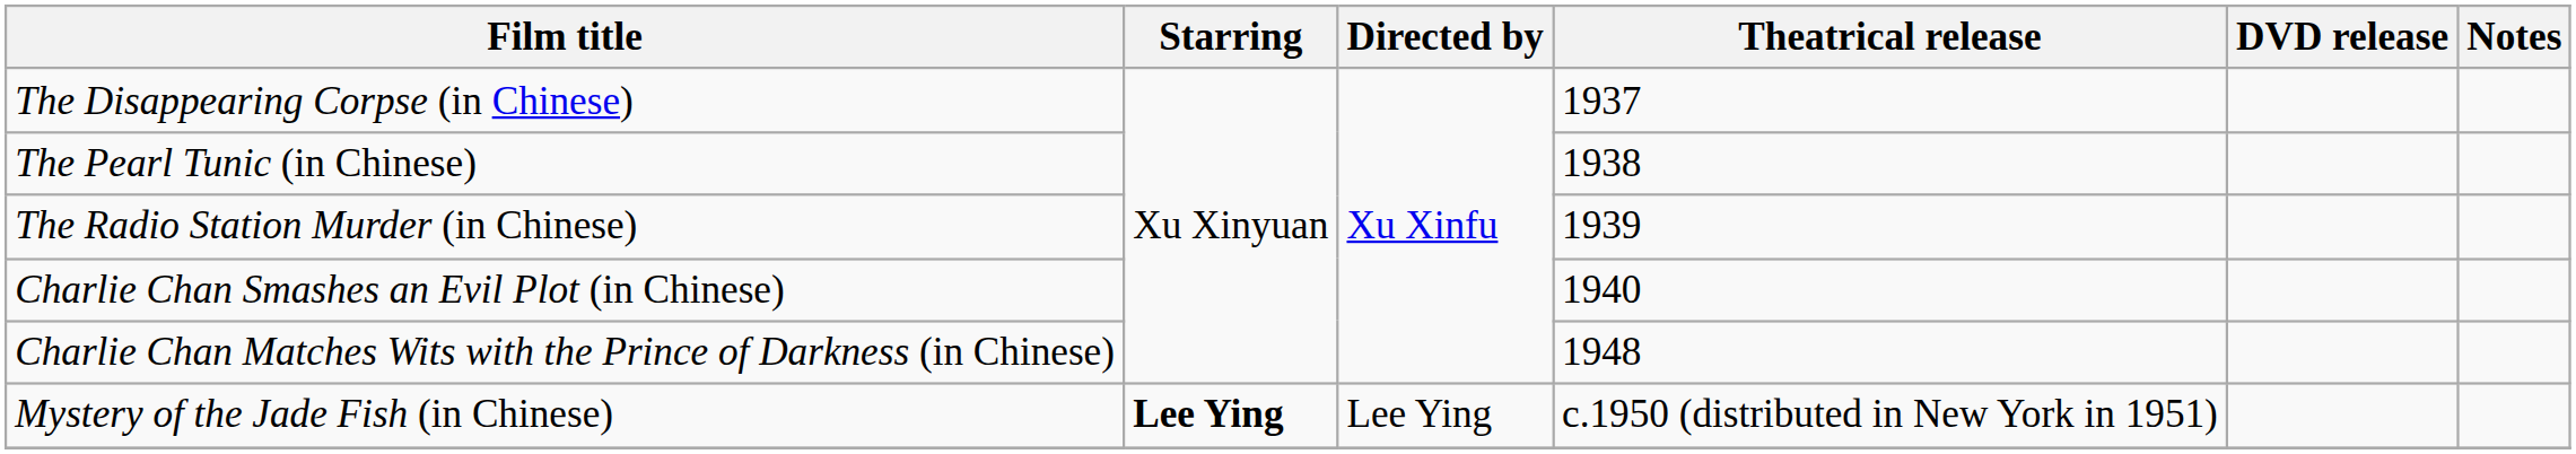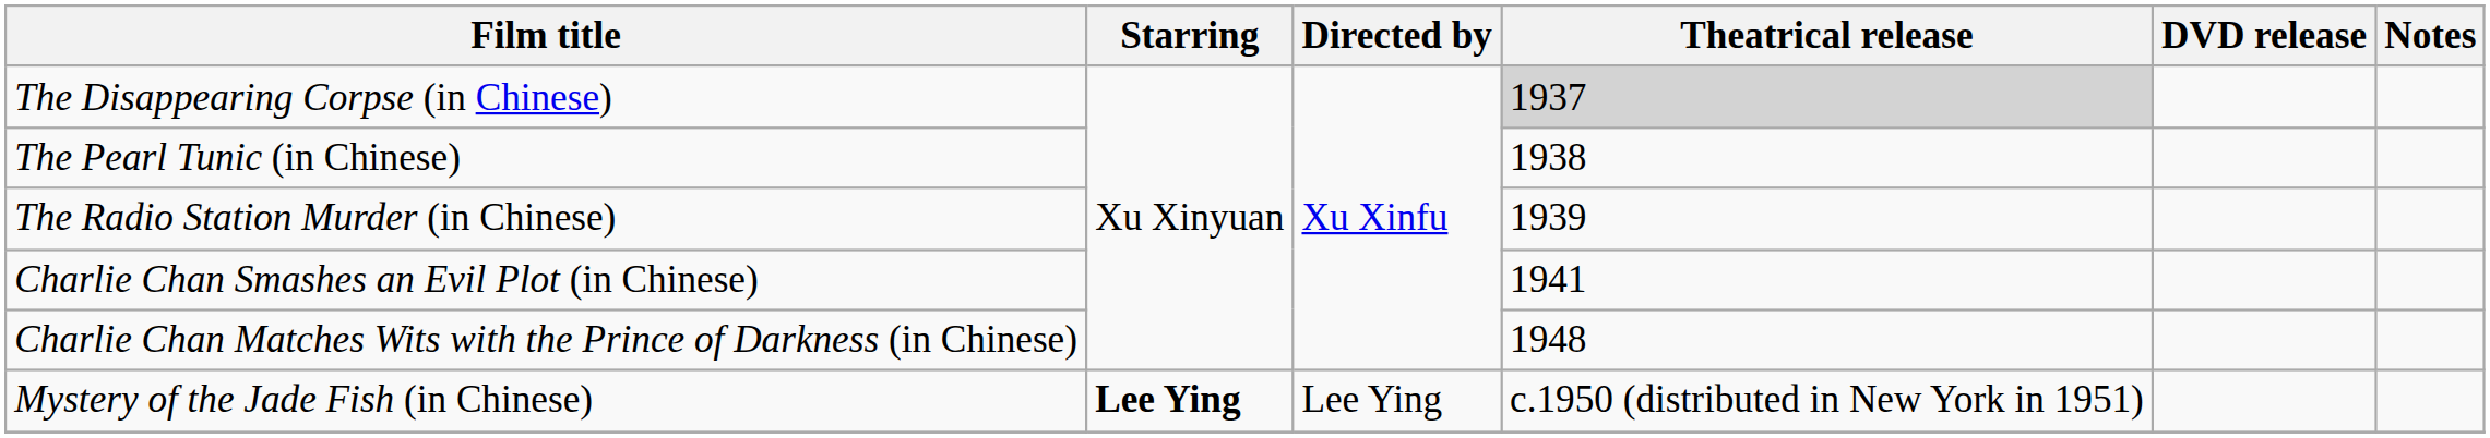The Disappearing Corpse (in Chinese) | Theatrical release: no background -> lightgrey background
Charlie Chan Smashes an Evil Plot (in Chinese) | Theatrical release: 1940 -> 1941
